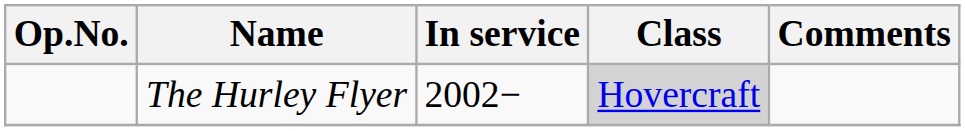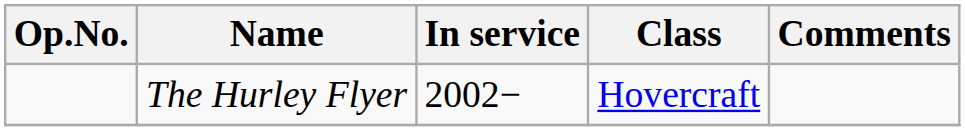The Hurley Flyer | Class: lightgrey background -> no background
